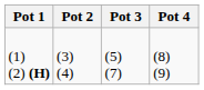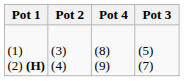columns swapped: Pot 3 <-> Pot 4
